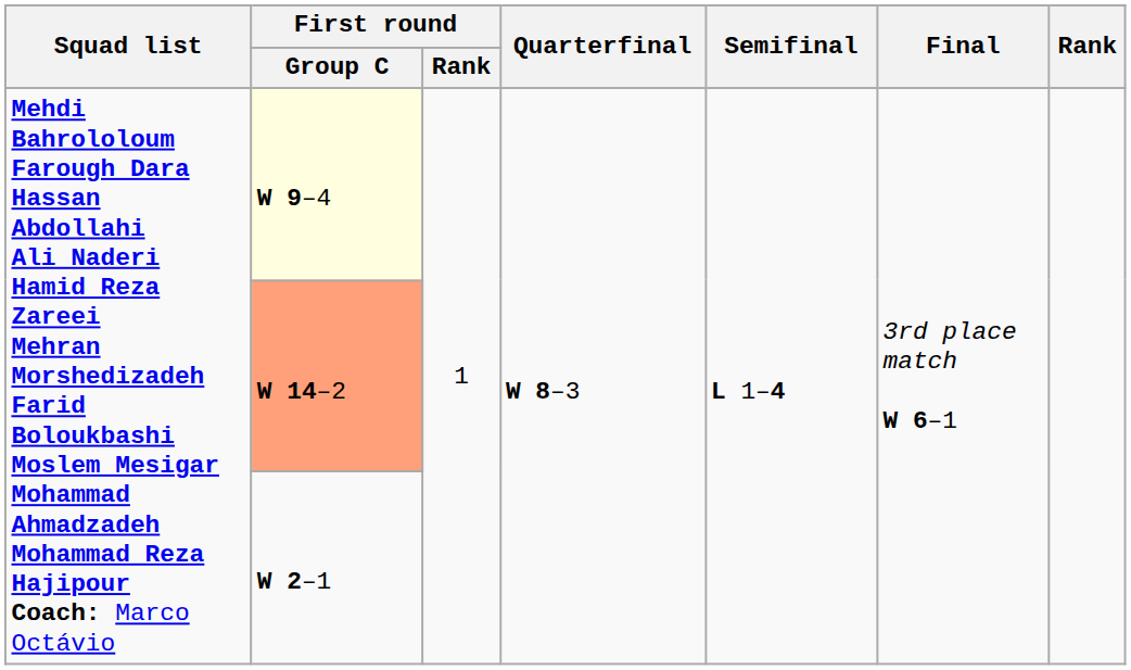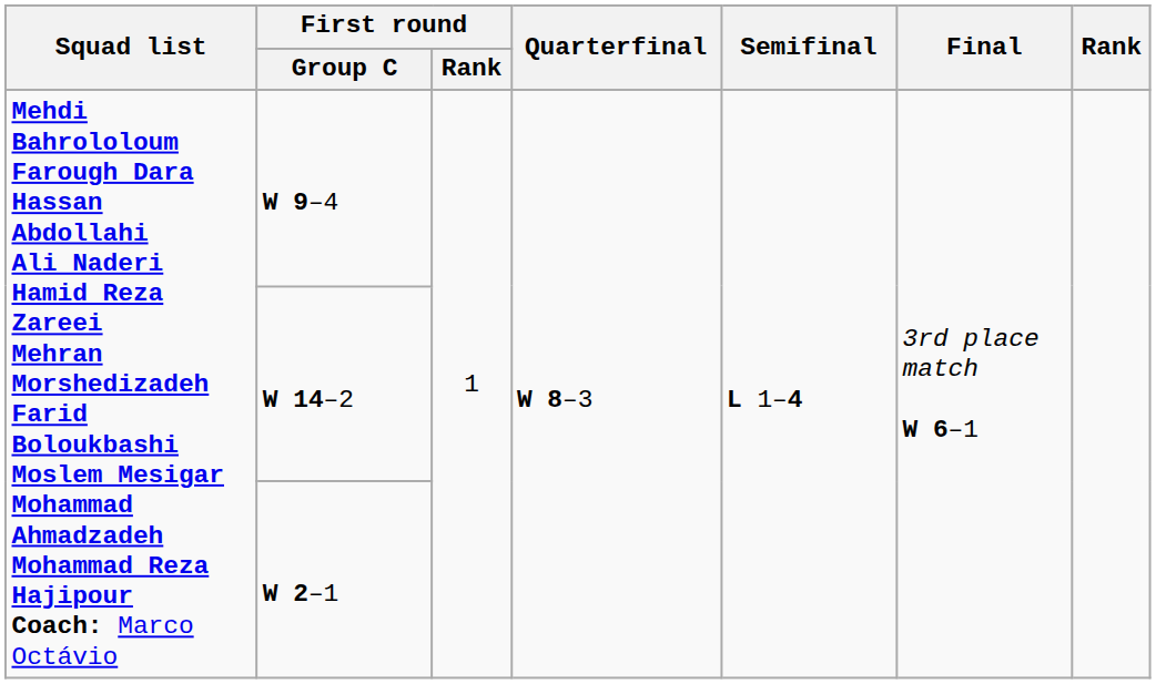W 9–4 | First round / Group C: lightyellow background -> no background
W 14–2 | First round / Group C: lightsalmon background -> no background
